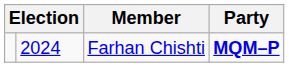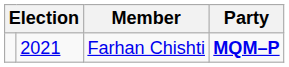Farhan Chishti | column 2: 2024 -> 2021
